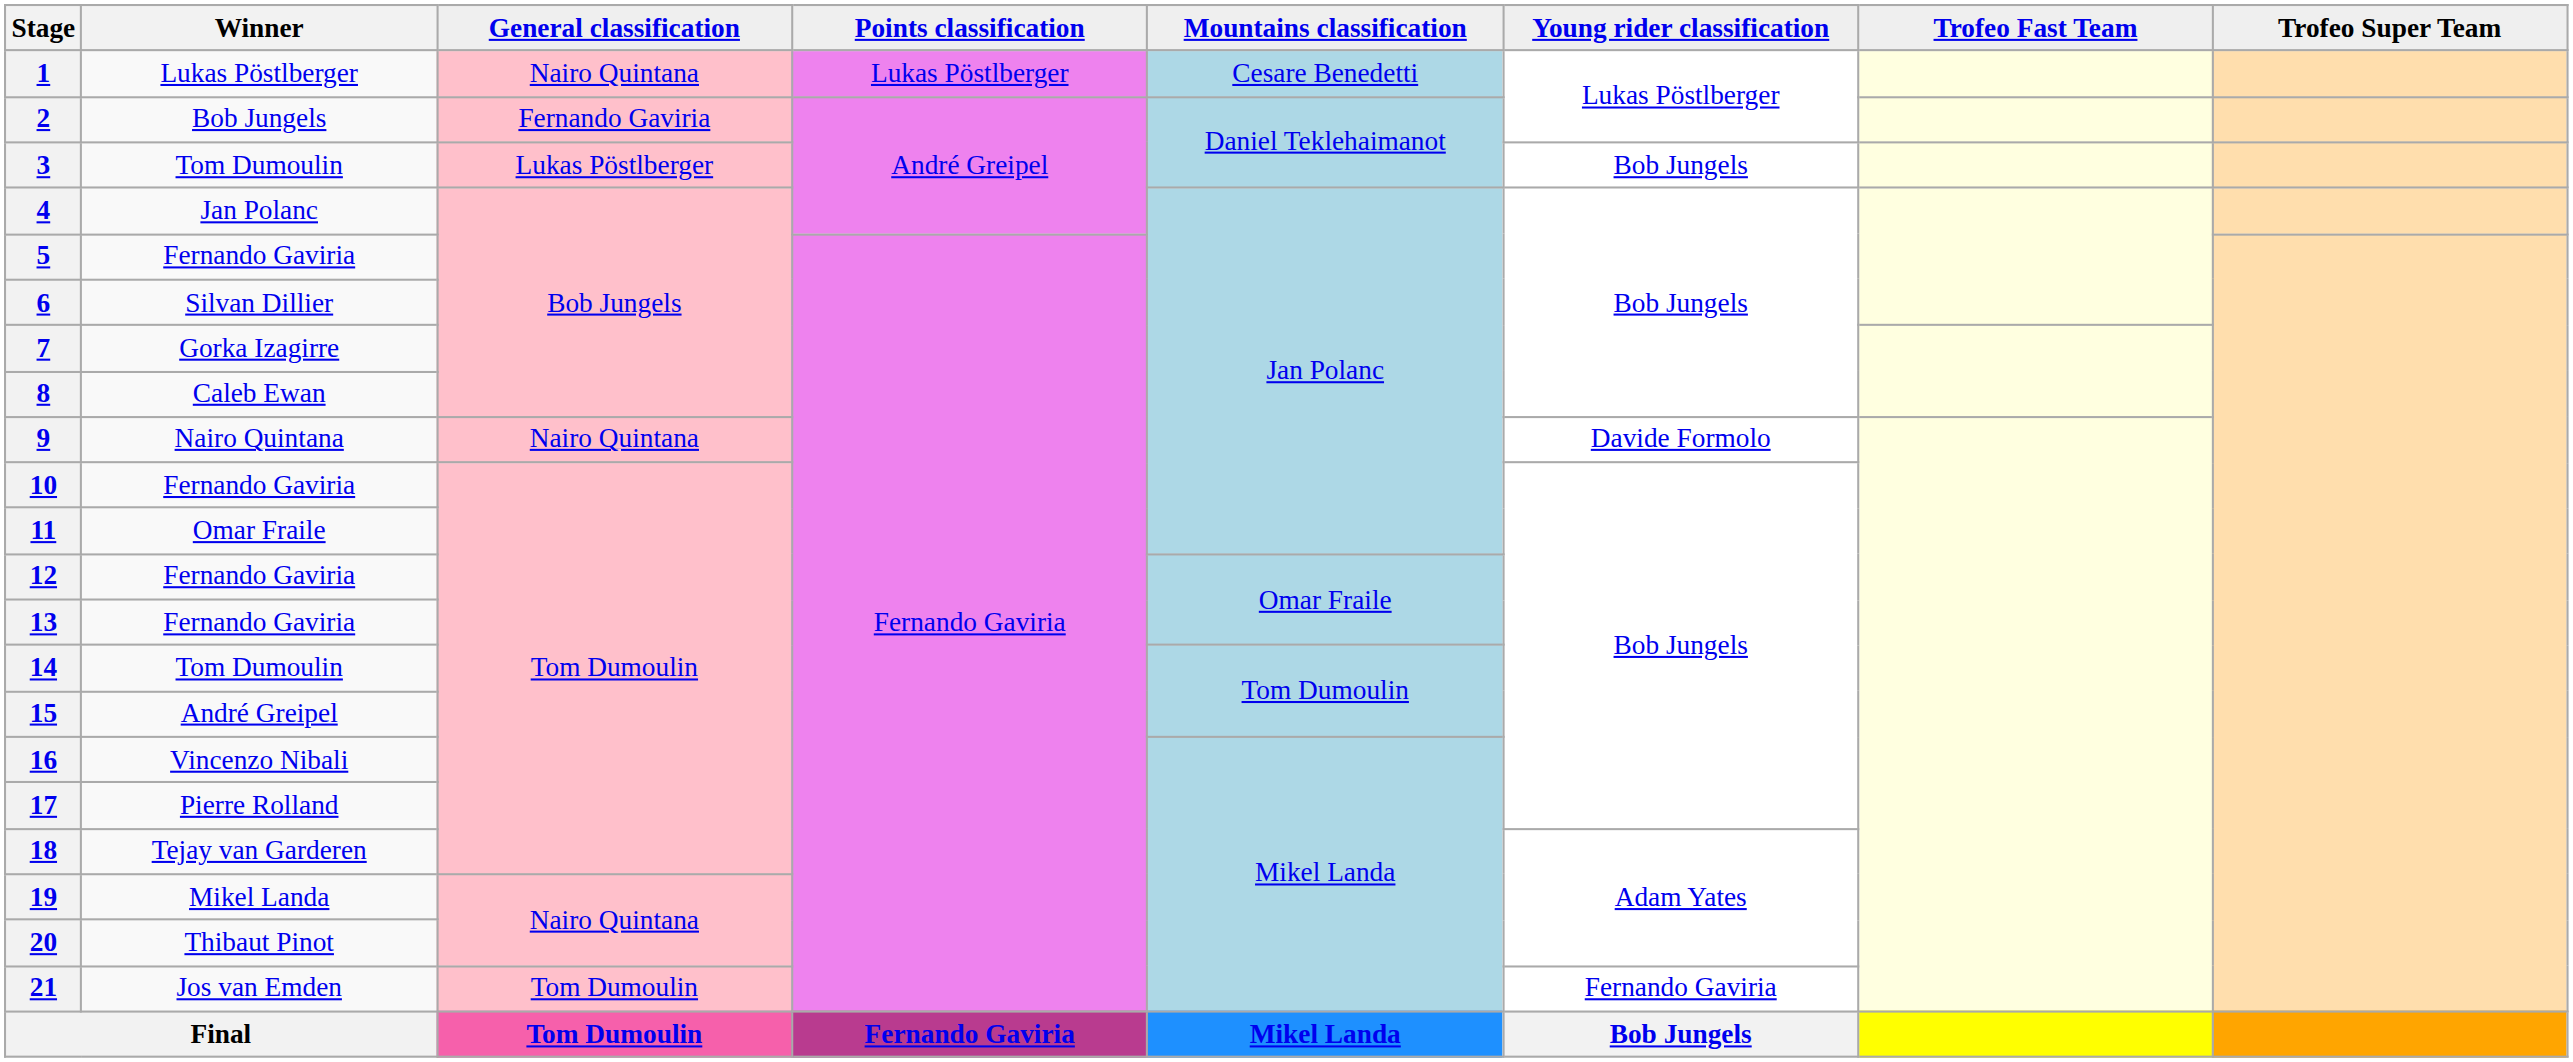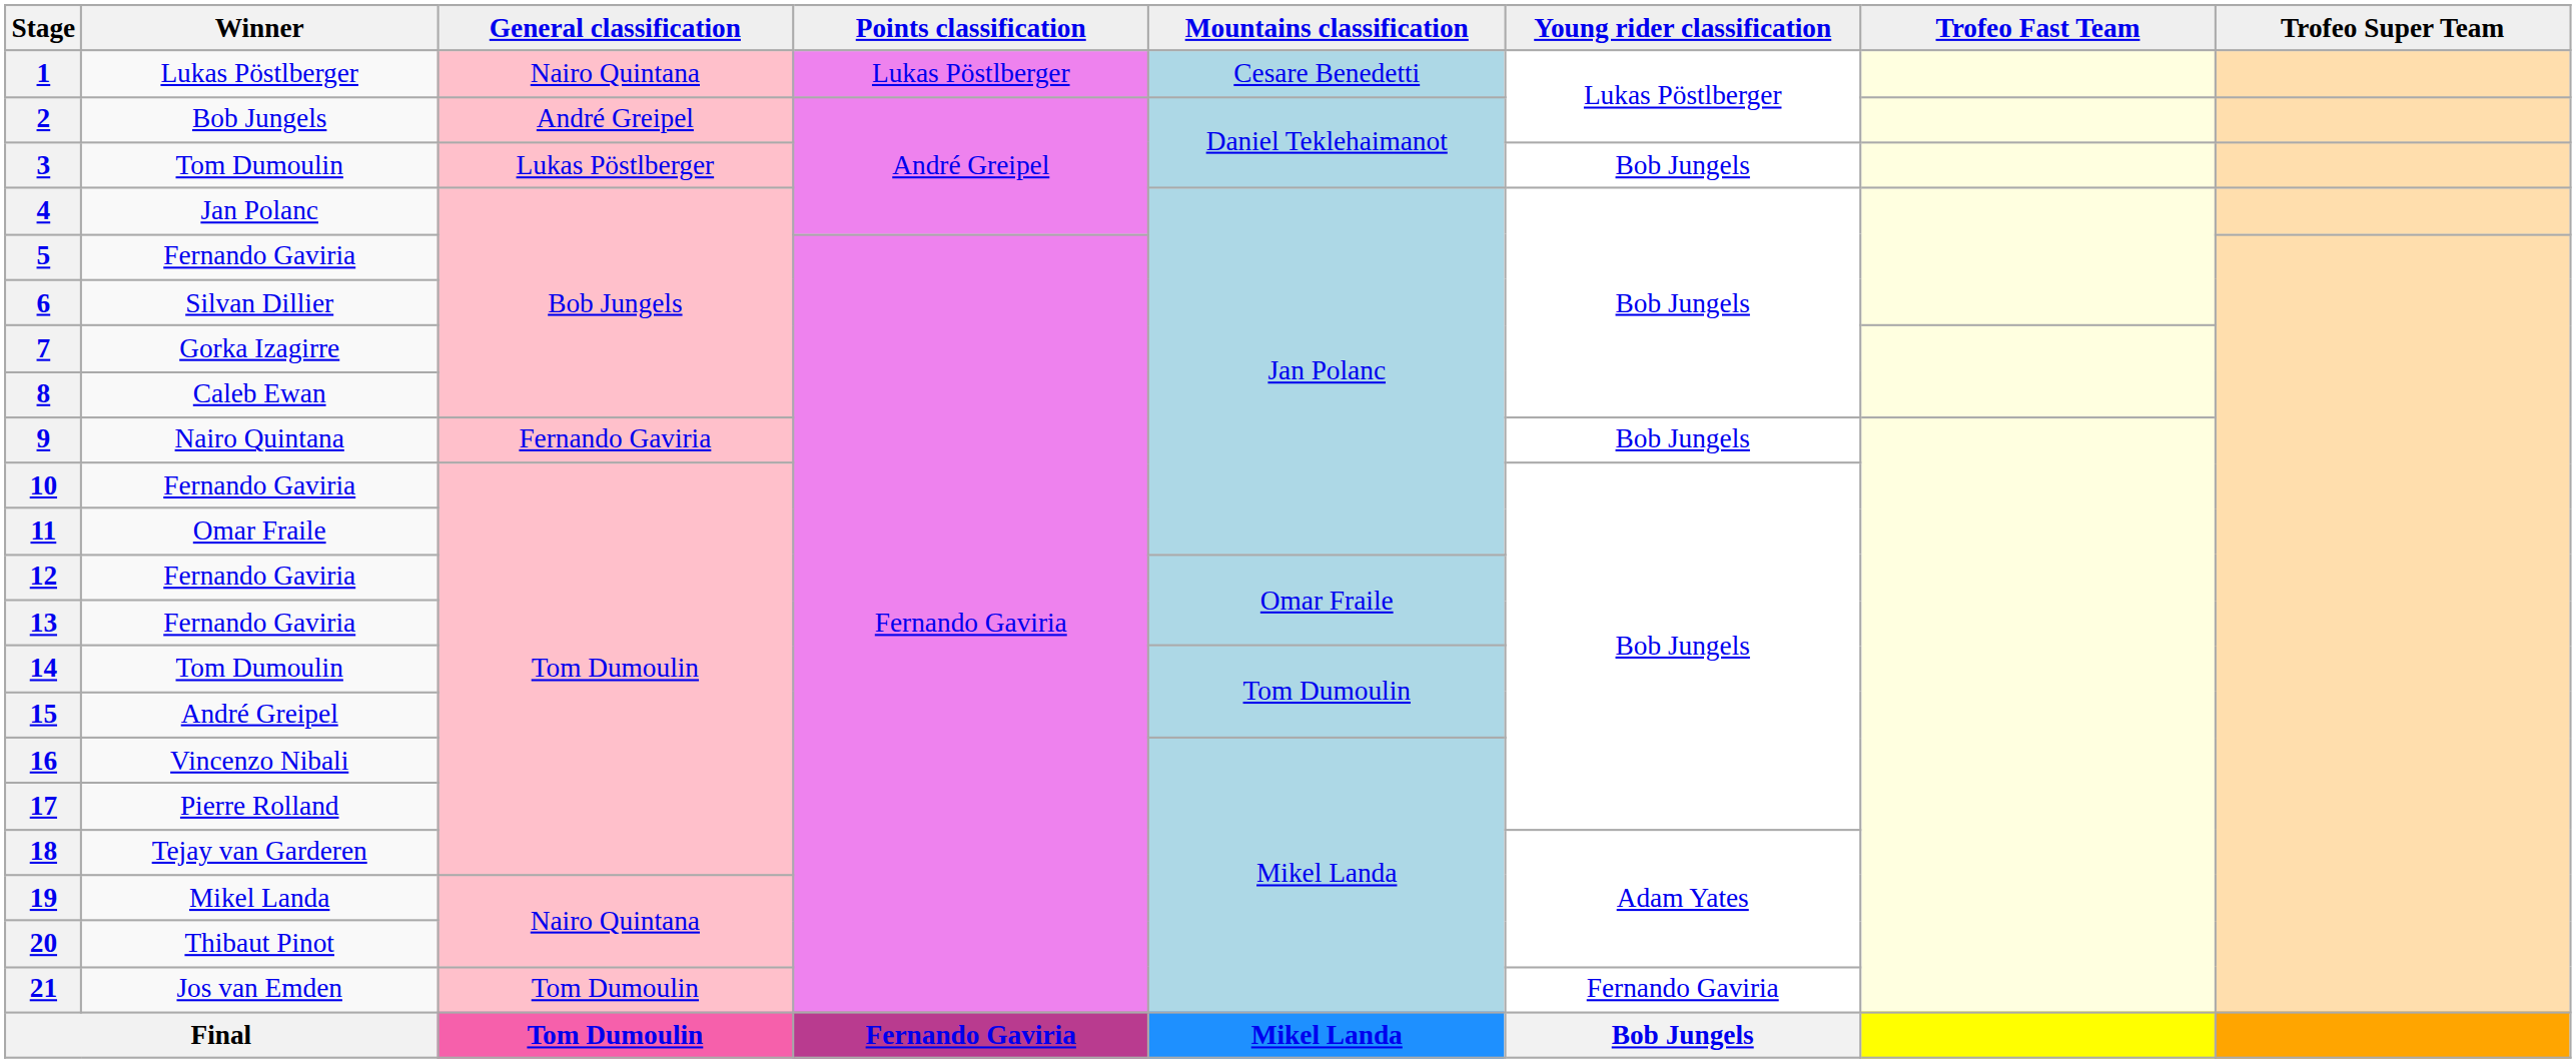2 | General classification: Fernando Gaviria -> André Greipel
9 | General classification: Nairo Quintana -> Fernando Gaviria
9 | Young rider classification: Davide Formolo -> Bob Jungels
